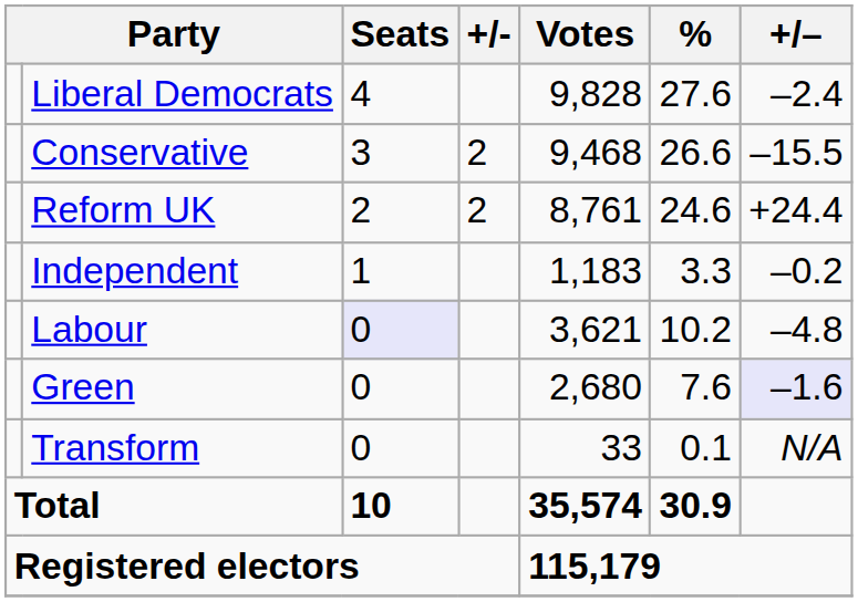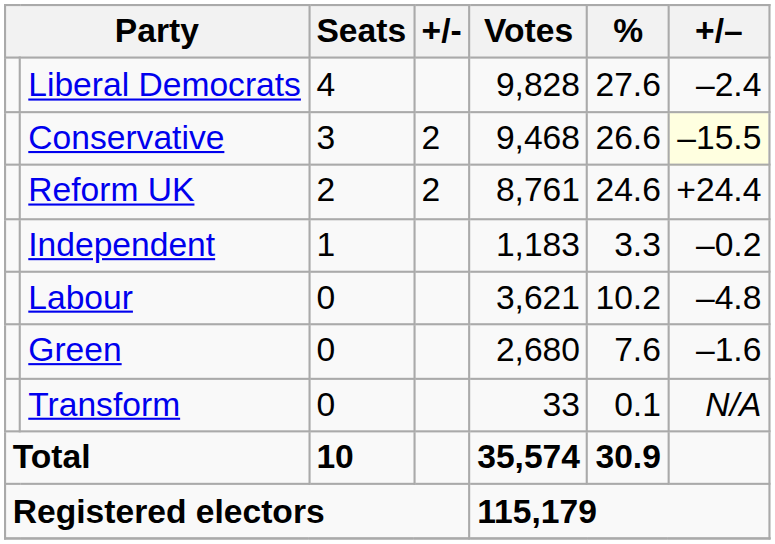Conservative | +/–: no background -> lightyellow background
Labour | Seats: lavender background -> no background
Green | +/–: lavender background -> no background
